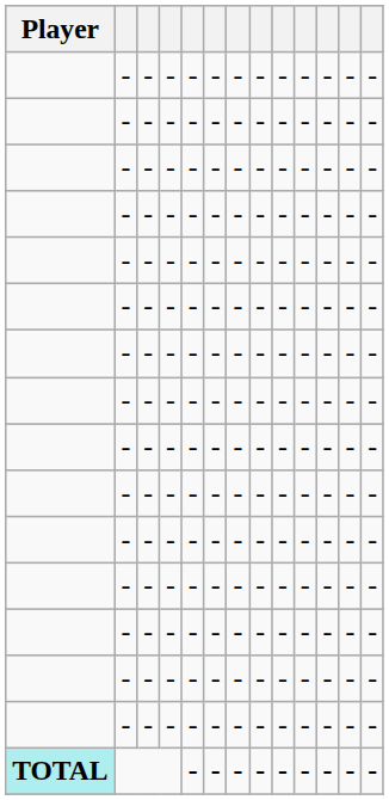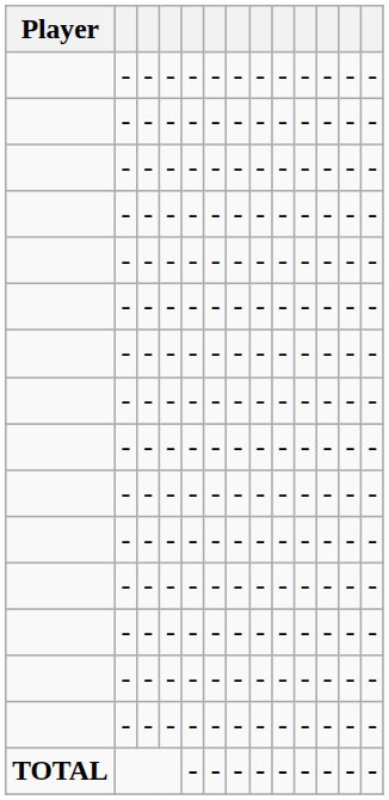row 17 | Player: paleturquoise background -> no background
